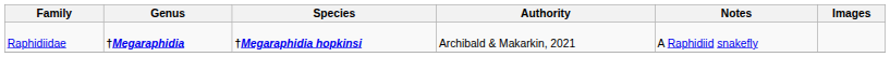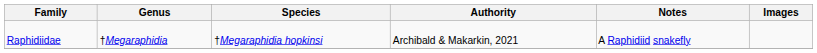Raphidiidae | Genus: bold -> normal
Raphidiidae | Species: bold -> normal
